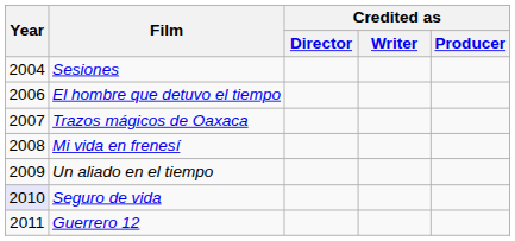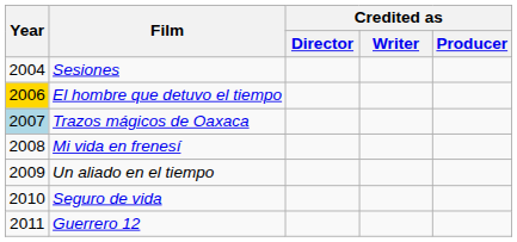El hombre que detuvo el tiempo | Year: no background -> gold background
Trazos mágicos de Oaxaca | Year: no background -> lightblue background
Seguro de vida | Year: lavender background -> no background
